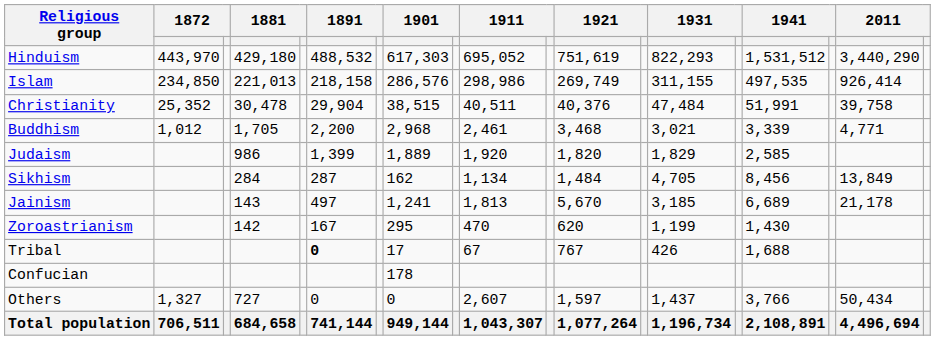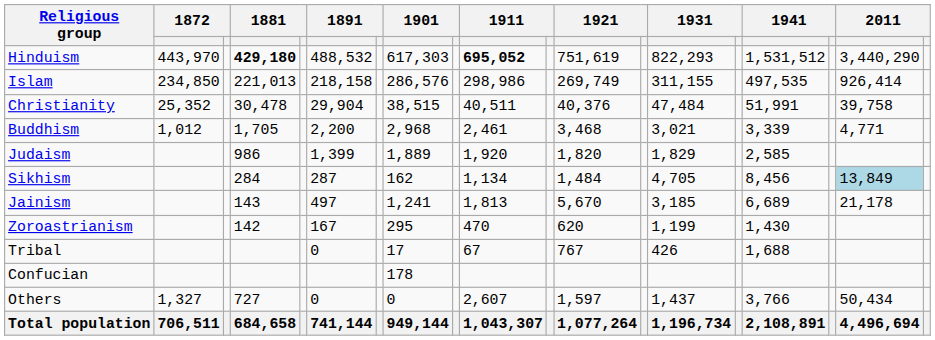Hinduism | column 4: normal -> bold
Hinduism | column 10: normal -> bold
Sikhism | column 18: no background -> lightblue background
Tribal | column 6: bold -> normal
